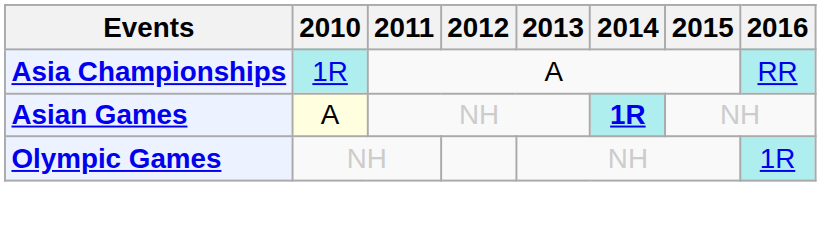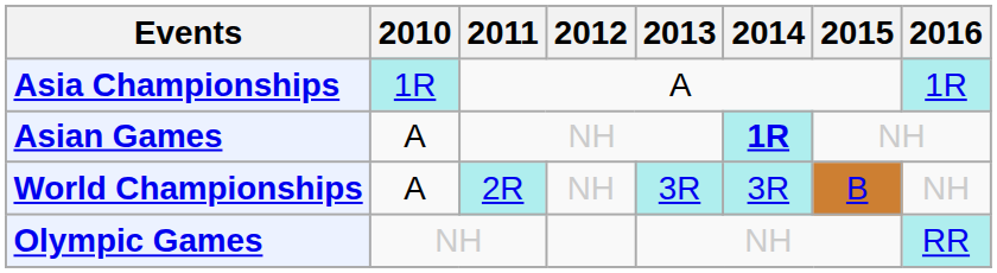Asia Championships | 2016: RR -> 1R
Asian Games | 2010: lightyellow background -> no background
+ row: World Championships | A | 2R | NH | 3R | 3R | B | NH
Olympic Games | 2016: 1R -> RR
